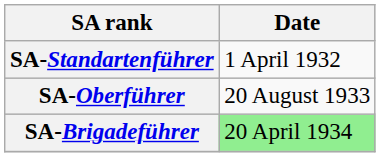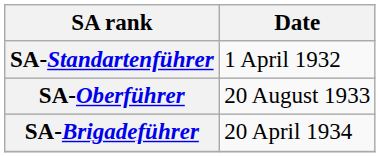SA-Brigadeführer | Date: lightgreen background -> no background
